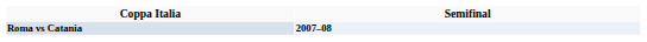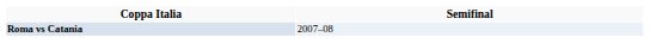Roma vs Catania | Semifinal: bold -> normal
